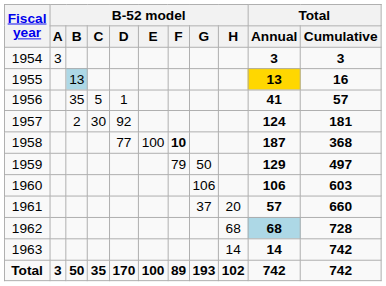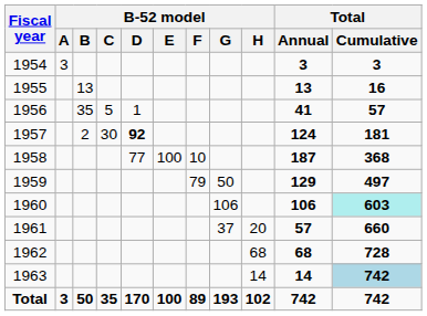1955 | B-52 model / B: lightblue background -> no background
1955 | Total / Annual: gold background -> no background
1957 | B-52 model / D: normal -> bold
1958 | B-52 model / F: bold -> normal
1960 | Total / Cumulative: no background -> paleturquoise background
1962 | Total / Annual: lightblue background -> no background
1963 | Total / Cumulative: no background -> lightblue background
